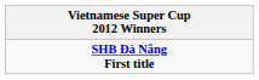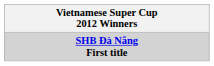row 2 | column 1: no background -> lightgrey background
